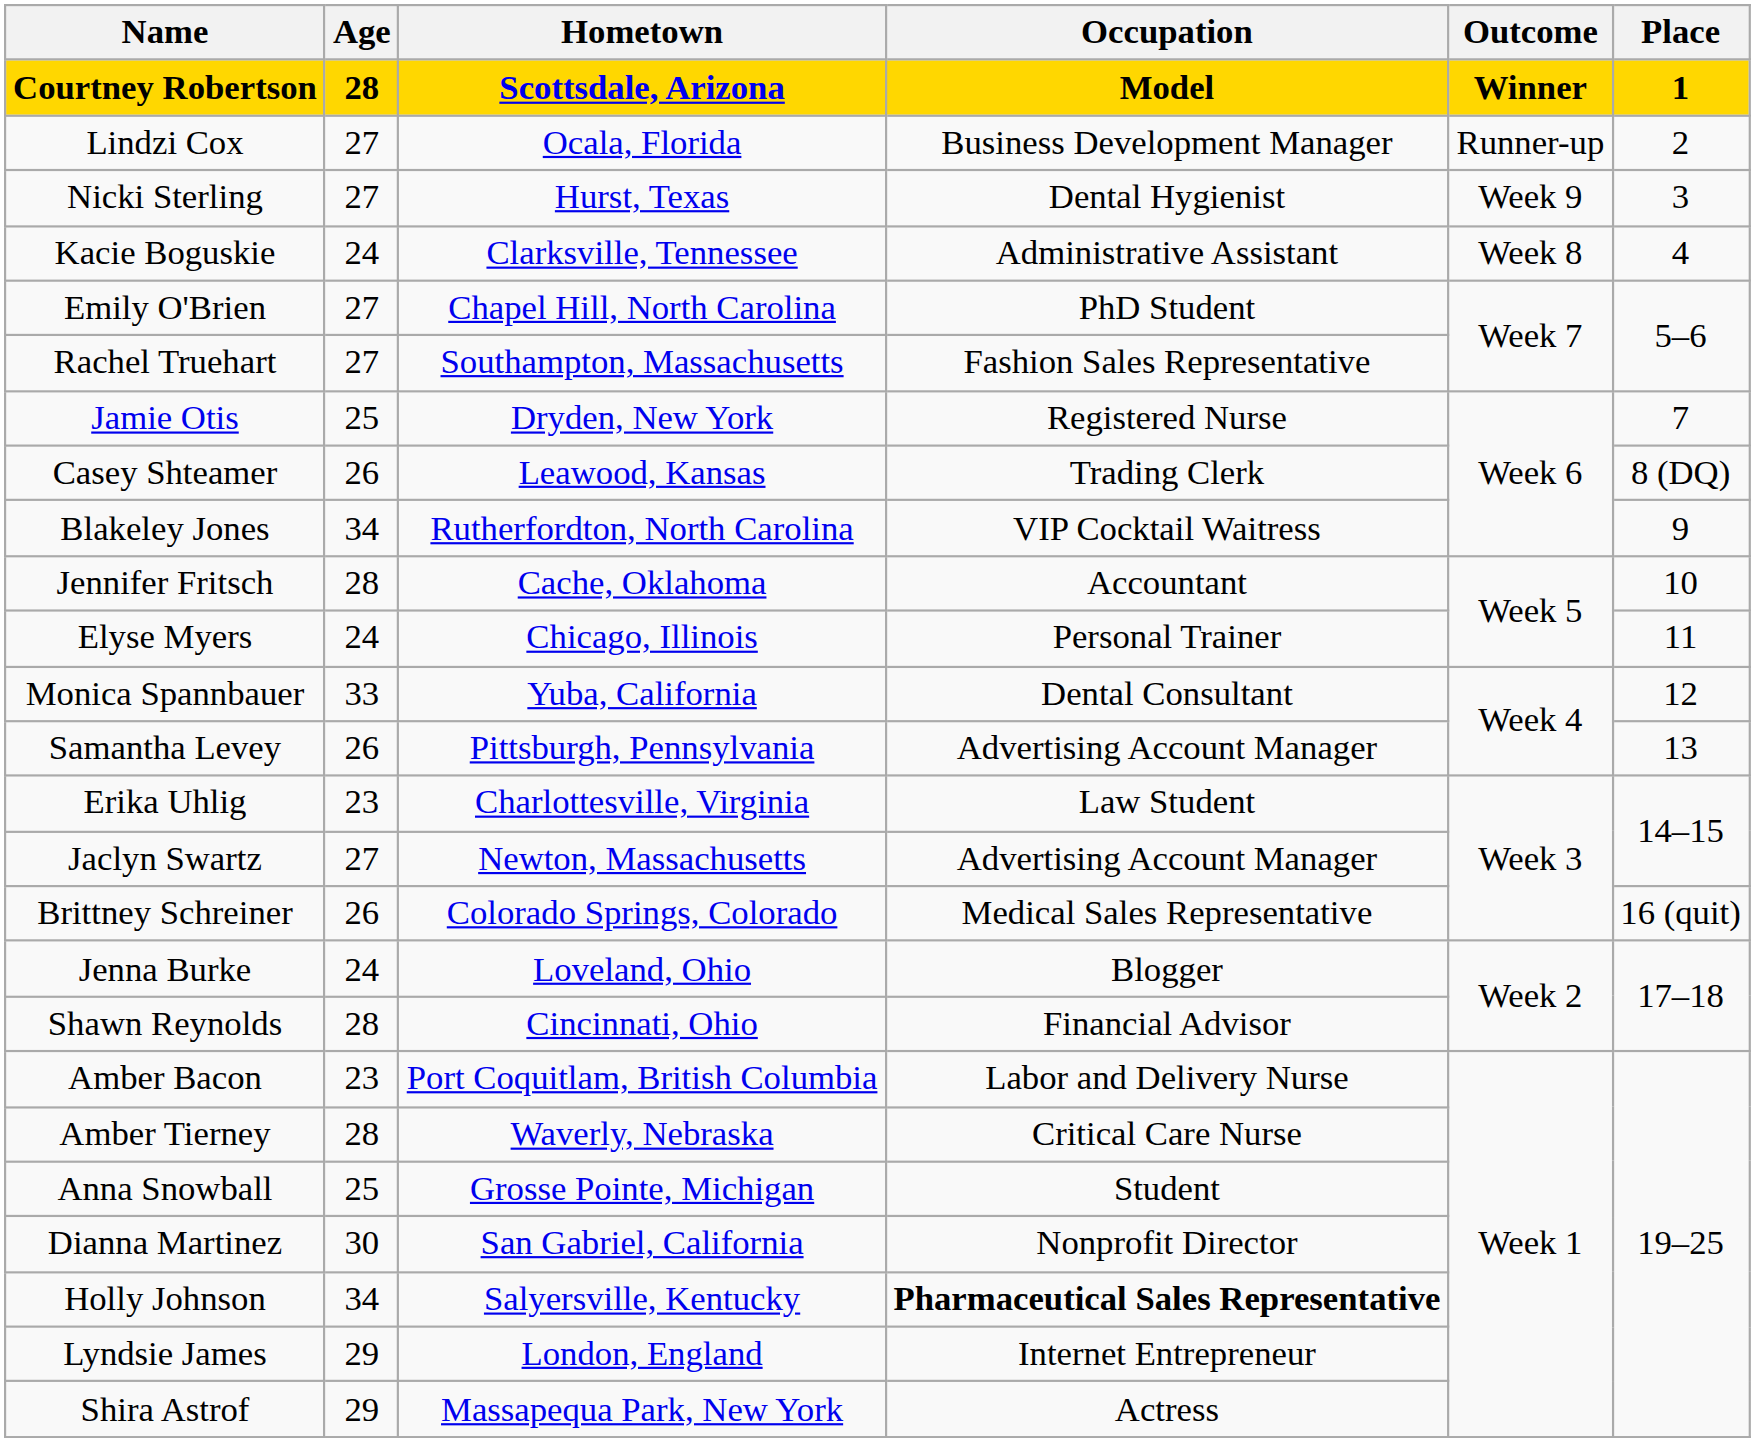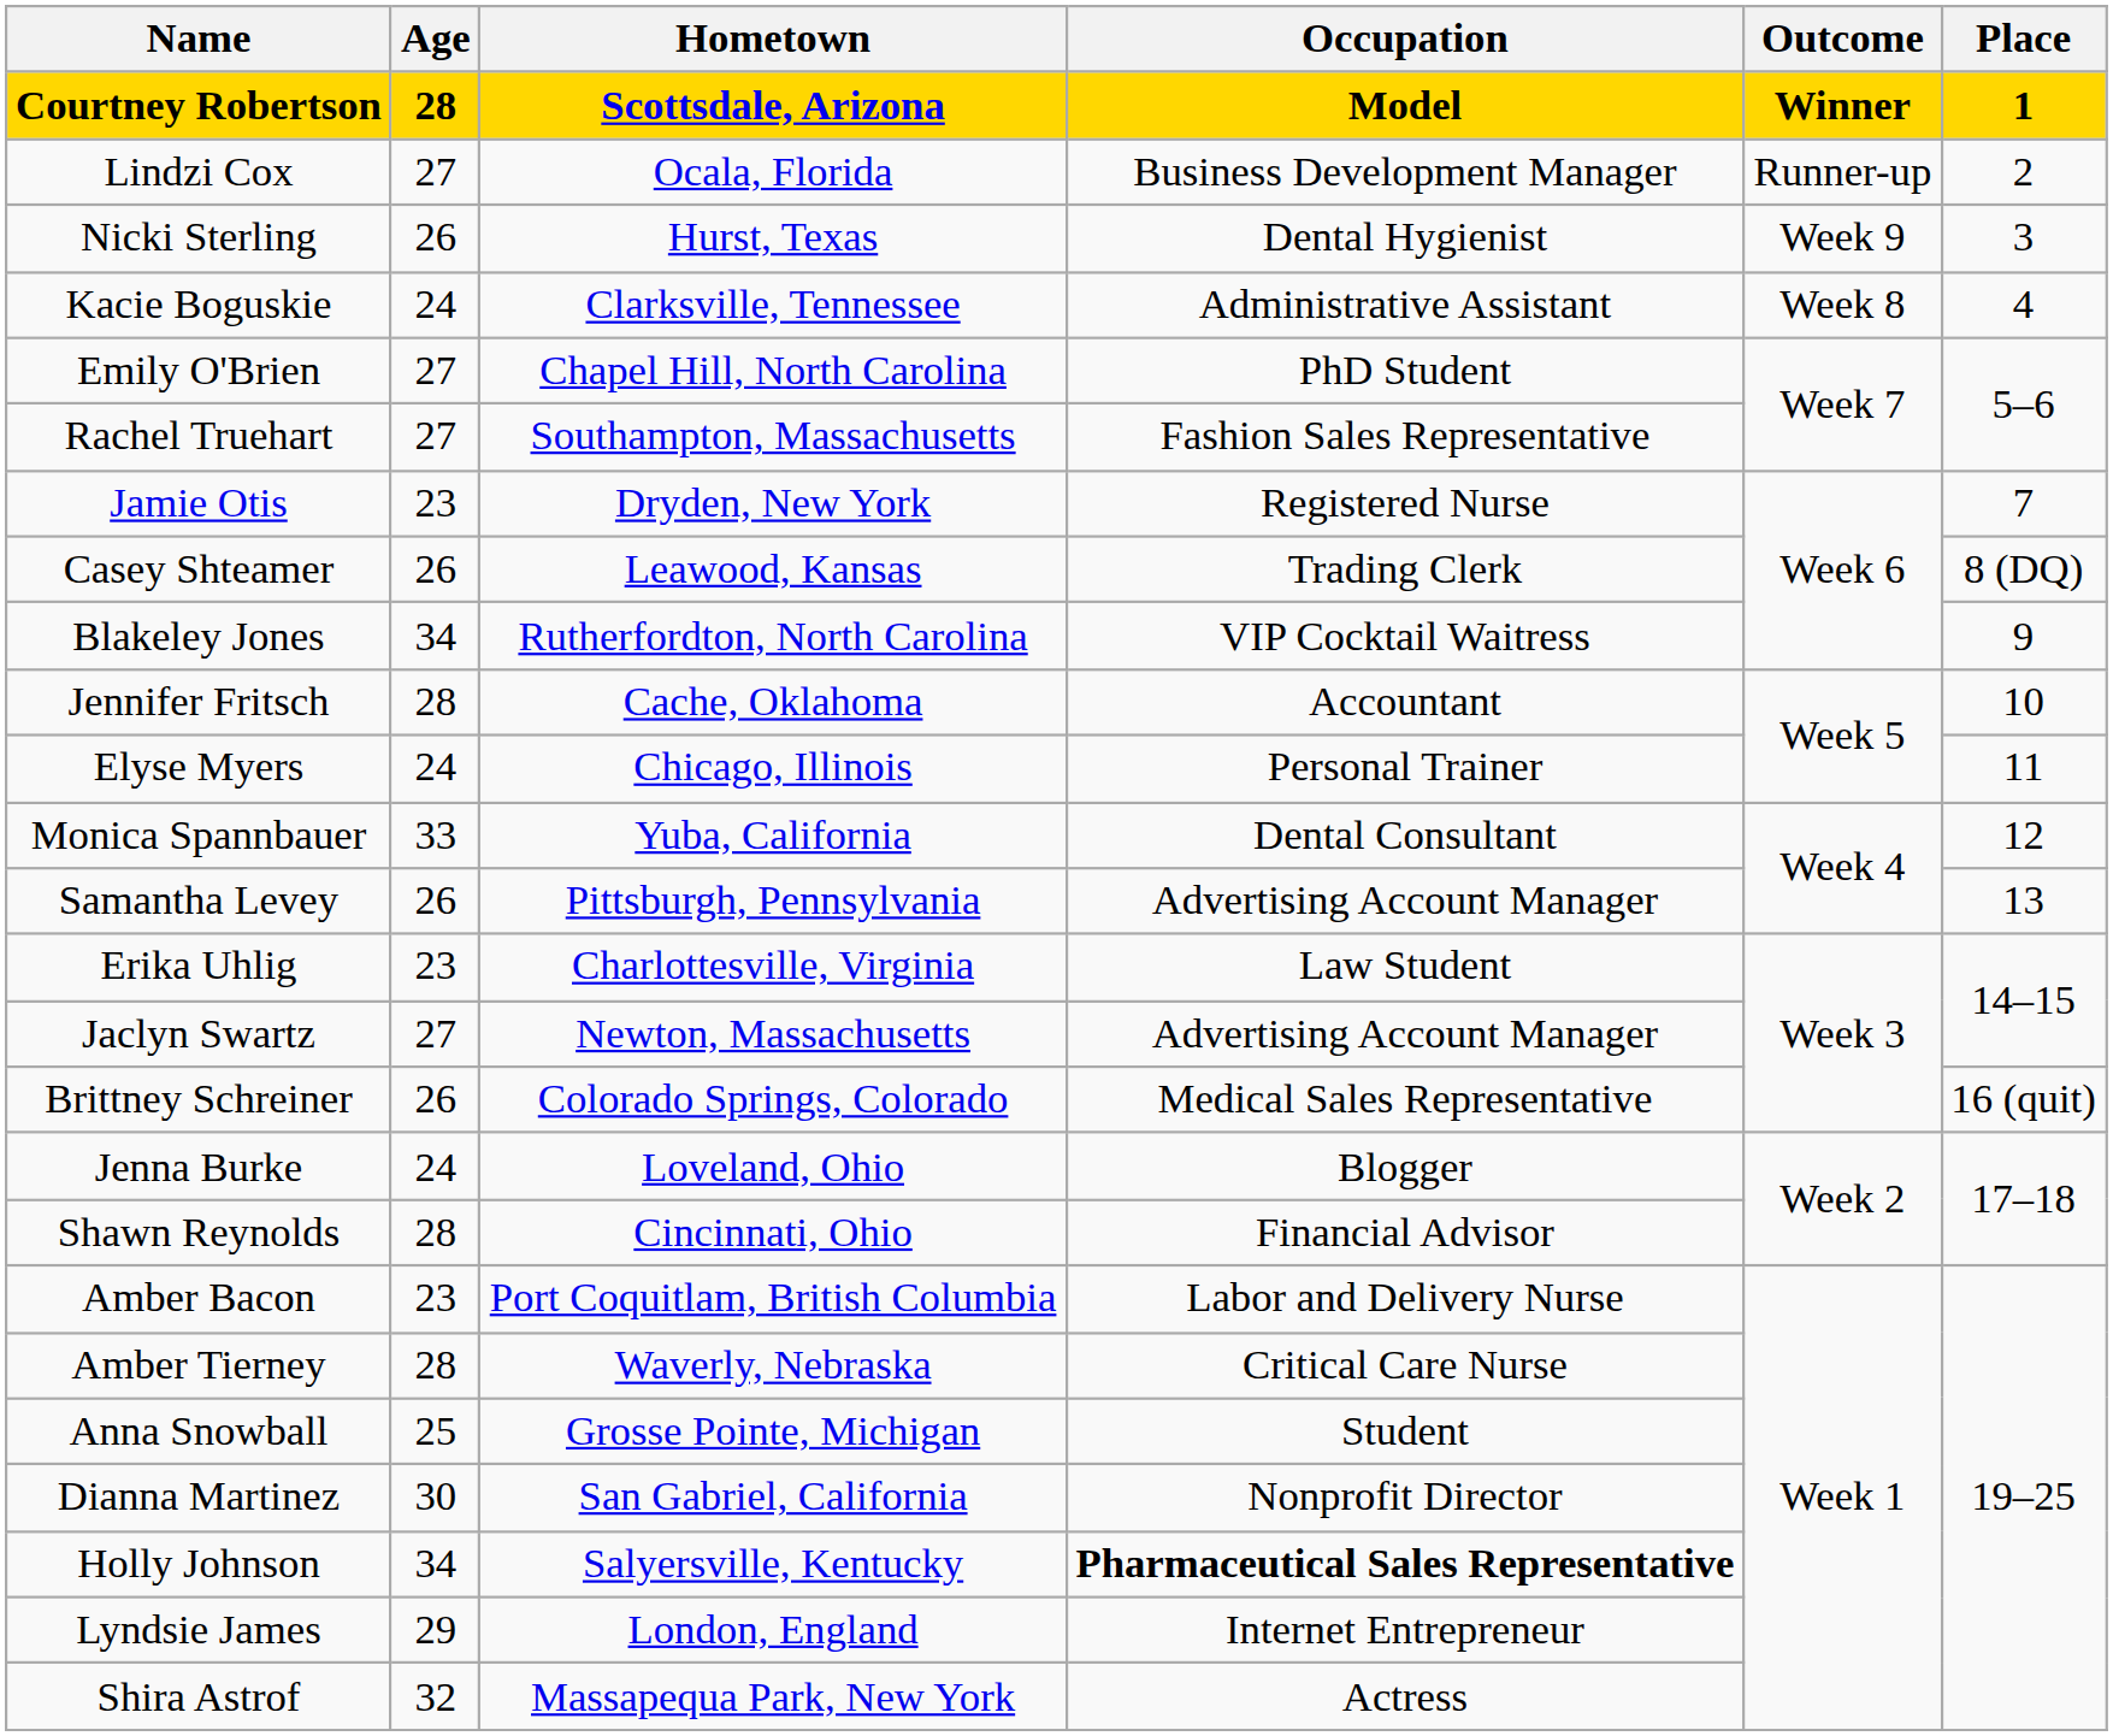Nicki Sterling | Age: 27 -> 26
Jamie Otis | Age: 25 -> 23
Shira Astrof | Age: 29 -> 32
